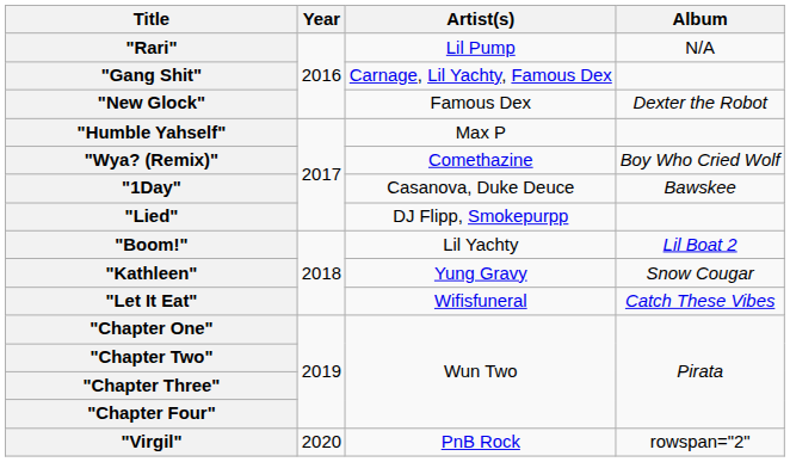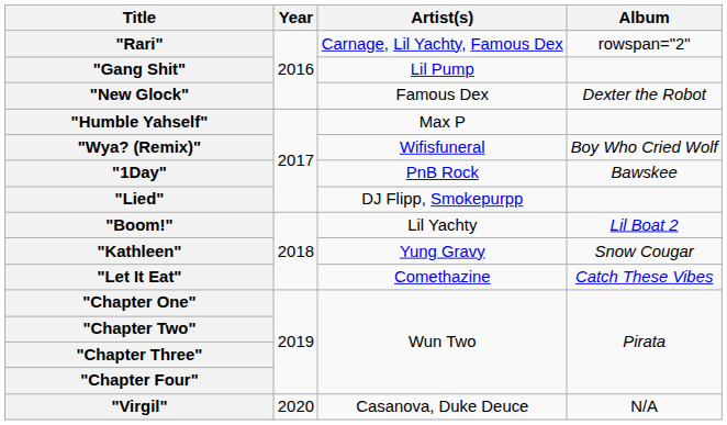"Rari" | Artist(s): Lil Pump -> Carnage, Lil Yachty, Famous Dex
"Rari" | Album: N/A -> rowspan="2"
"Gang Shit" | Artist(s): Carnage, Lil Yachty, Famous Dex -> Lil Pump
"Wya? (Remix)" | Artist(s): Comethazine -> Wifisfuneral
"1Day" | Artist(s): Casanova, Duke Deuce -> PnB Rock
"Let It Eat" | Artist(s): Wifisfuneral -> Comethazine
"Virgil" | Artist(s): PnB Rock -> Casanova, Duke Deuce
"Virgil" | Album: rowspan="2" -> N/A
